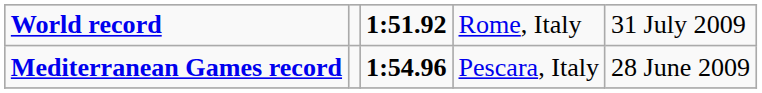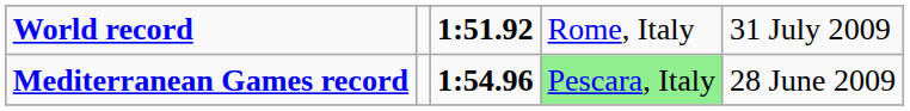Mediterranean Games record | column 4: no background -> lightgreen background
